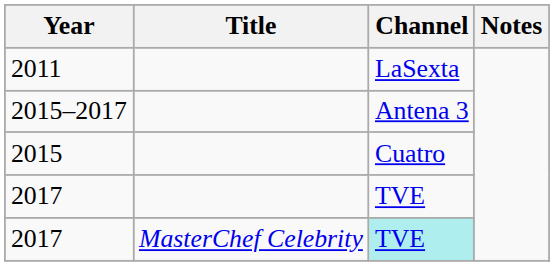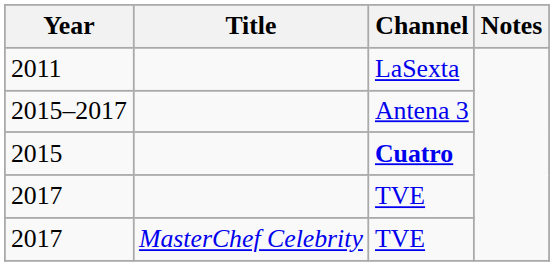2015 | Channel: normal -> bold
2017 / MasterChef Celebrity | Channel: paleturquoise background -> no background
